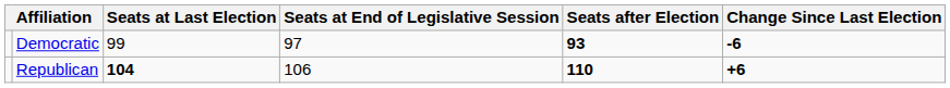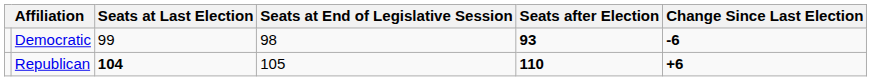Democratic | Seats at End of Legislative Session: 97 -> 98
Republican | Seats at End of Legislative Session: 106 -> 105
